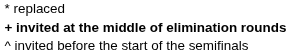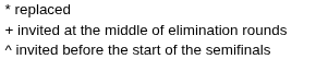row 2 | column 1: bold -> normal
